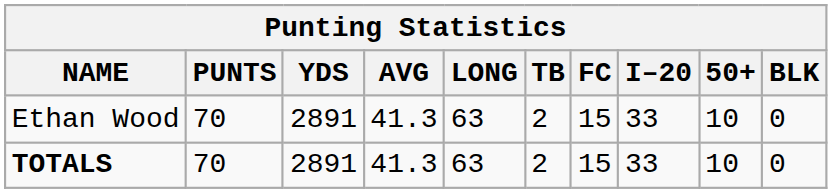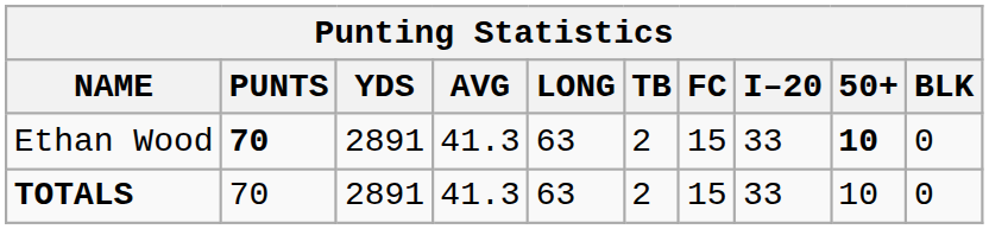Ethan Wood | PUNTS: normal -> bold
Ethan Wood | 50+: normal -> bold
